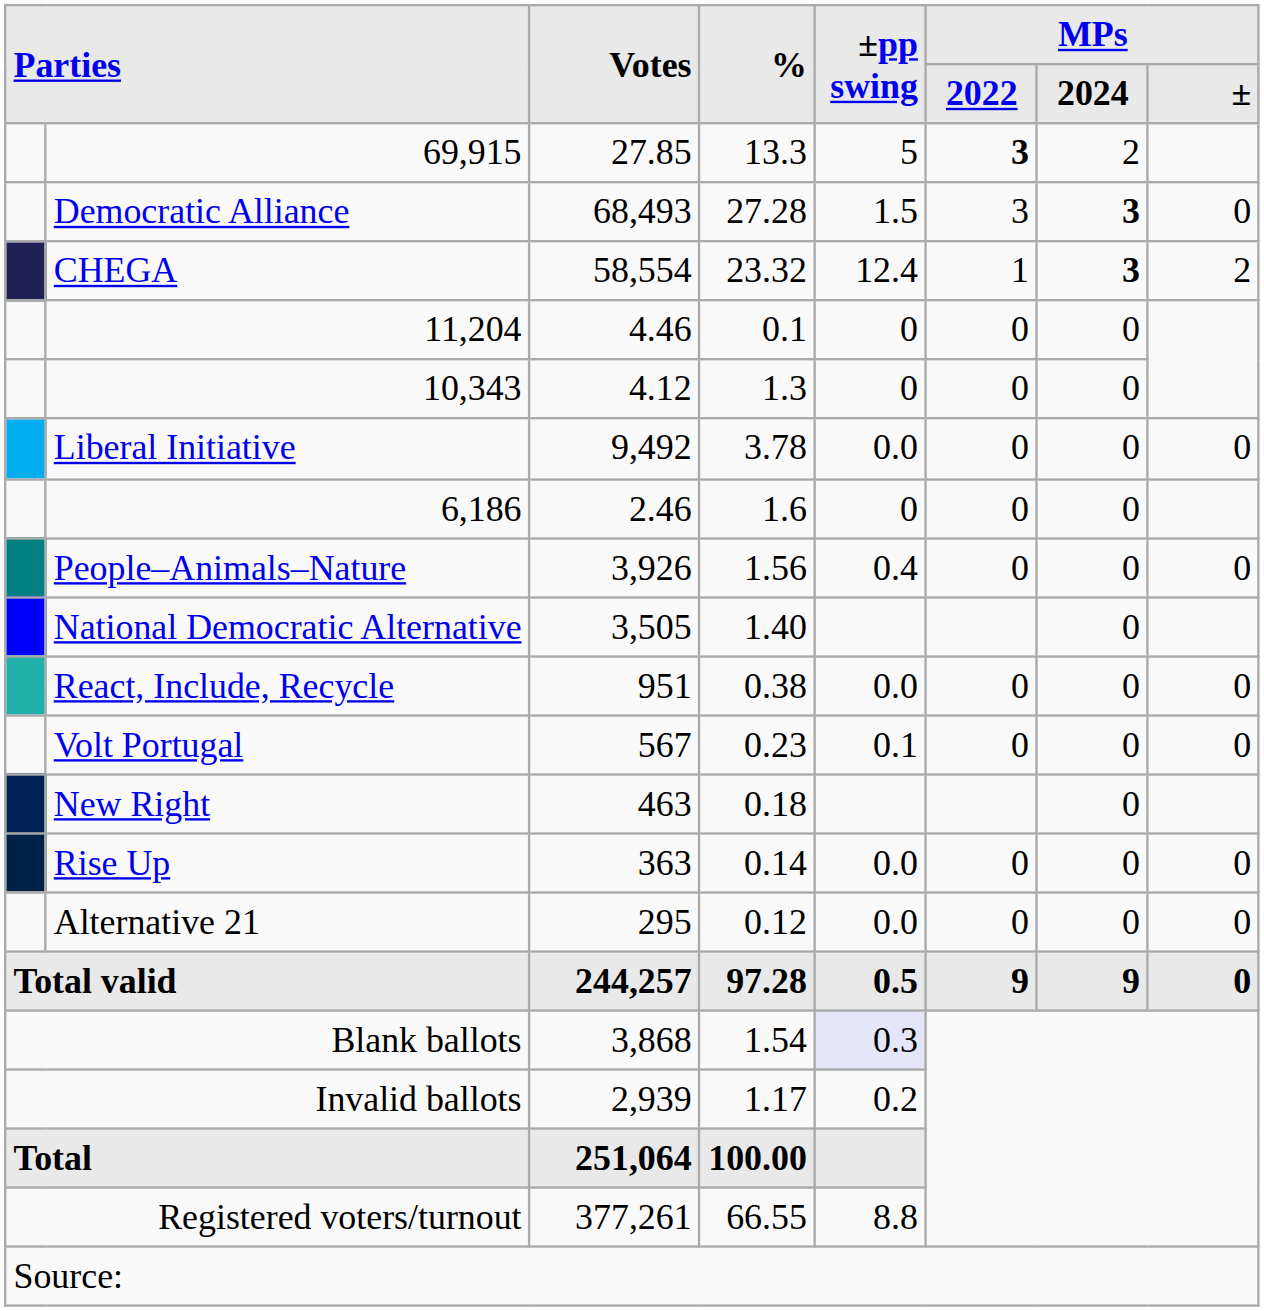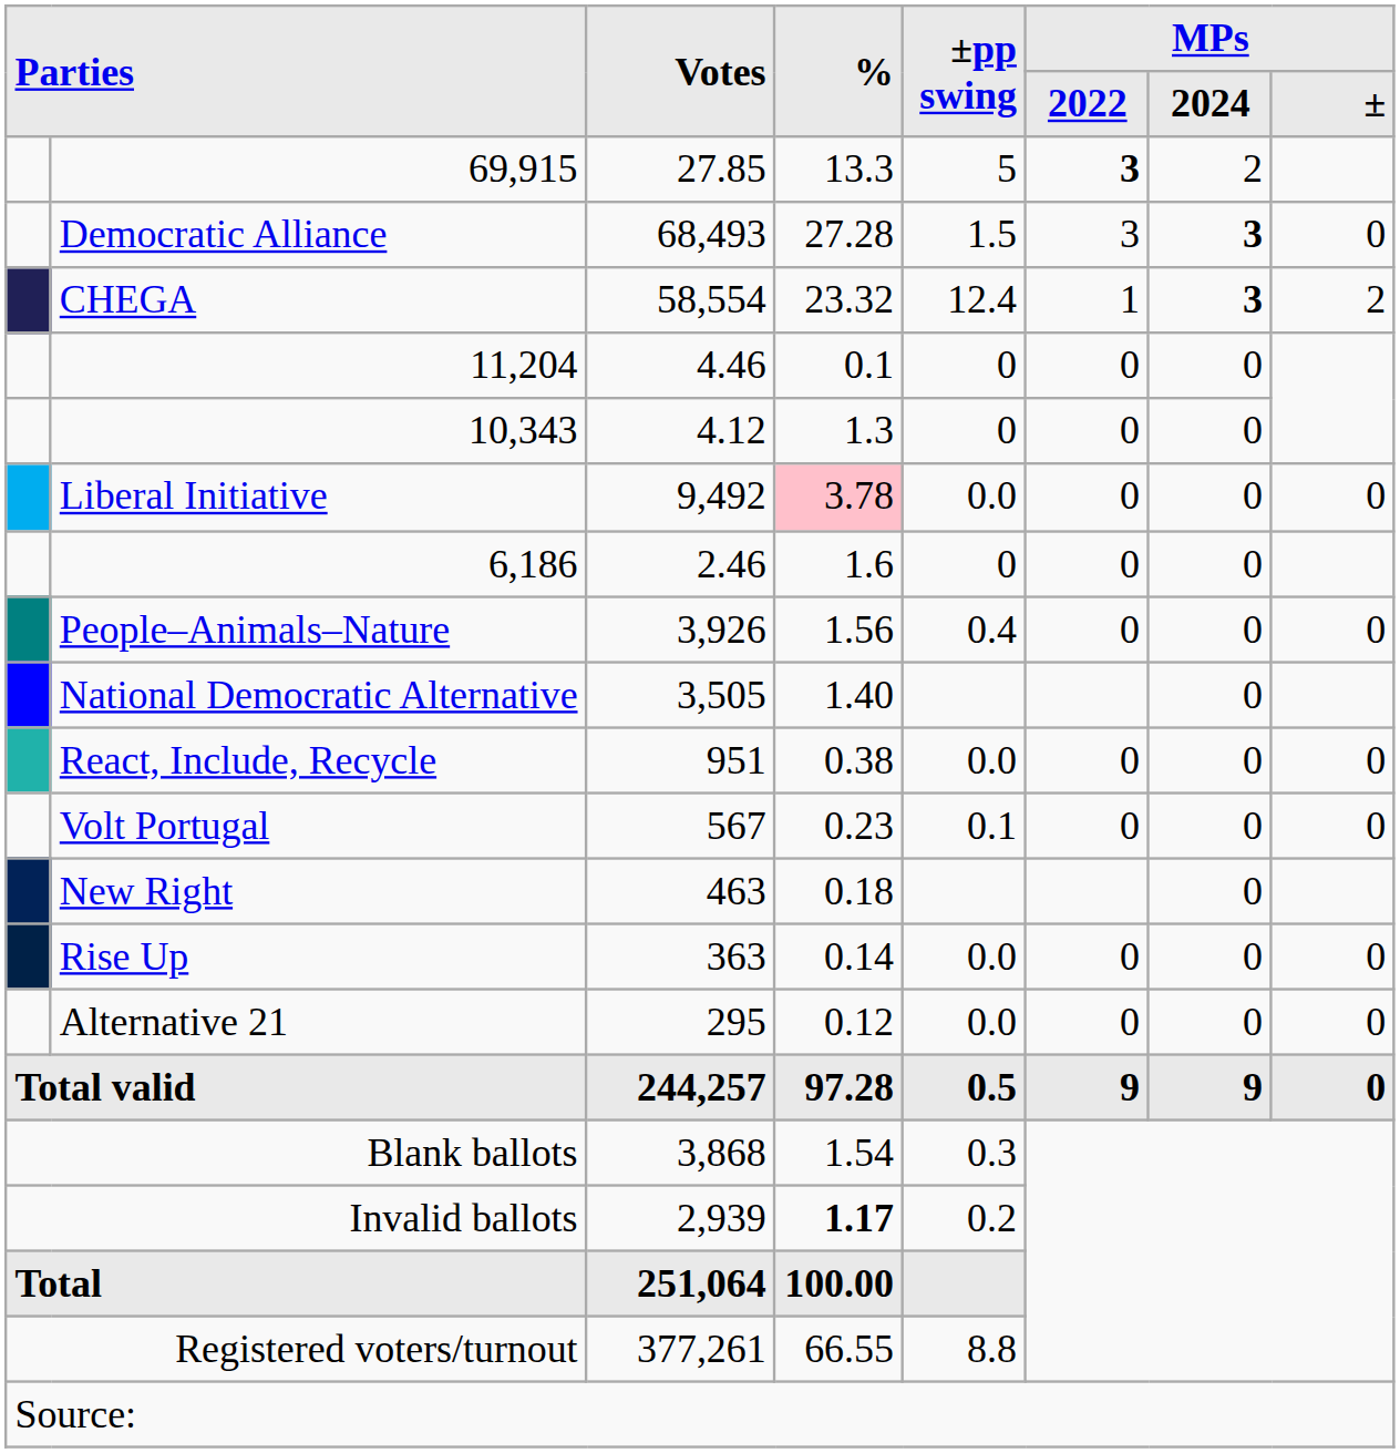Liberal Initiative | %: no background -> pink background
Blank ballots | ±pp swing: lavender background -> no background
Invalid ballots | %: normal -> bold
